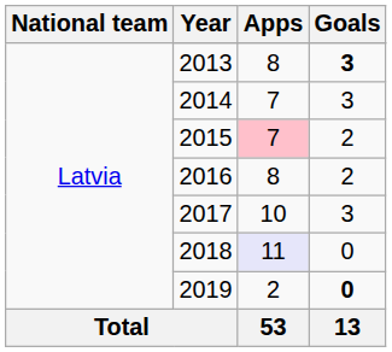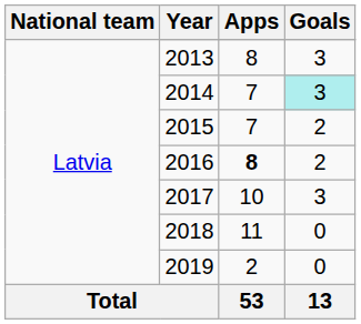2013 | Goals: bold -> normal
2014 | Goals: no background -> paleturquoise background
2015 | Apps: pink background -> no background
2016 | Apps: normal -> bold
2018 | Apps: lavender background -> no background
2019 | Goals: bold -> normal
